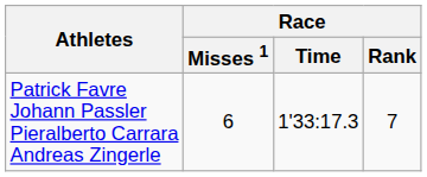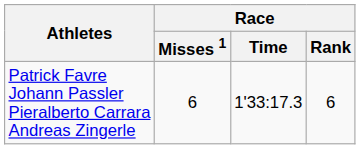row 3 | Race / Rank: 7 -> 6
